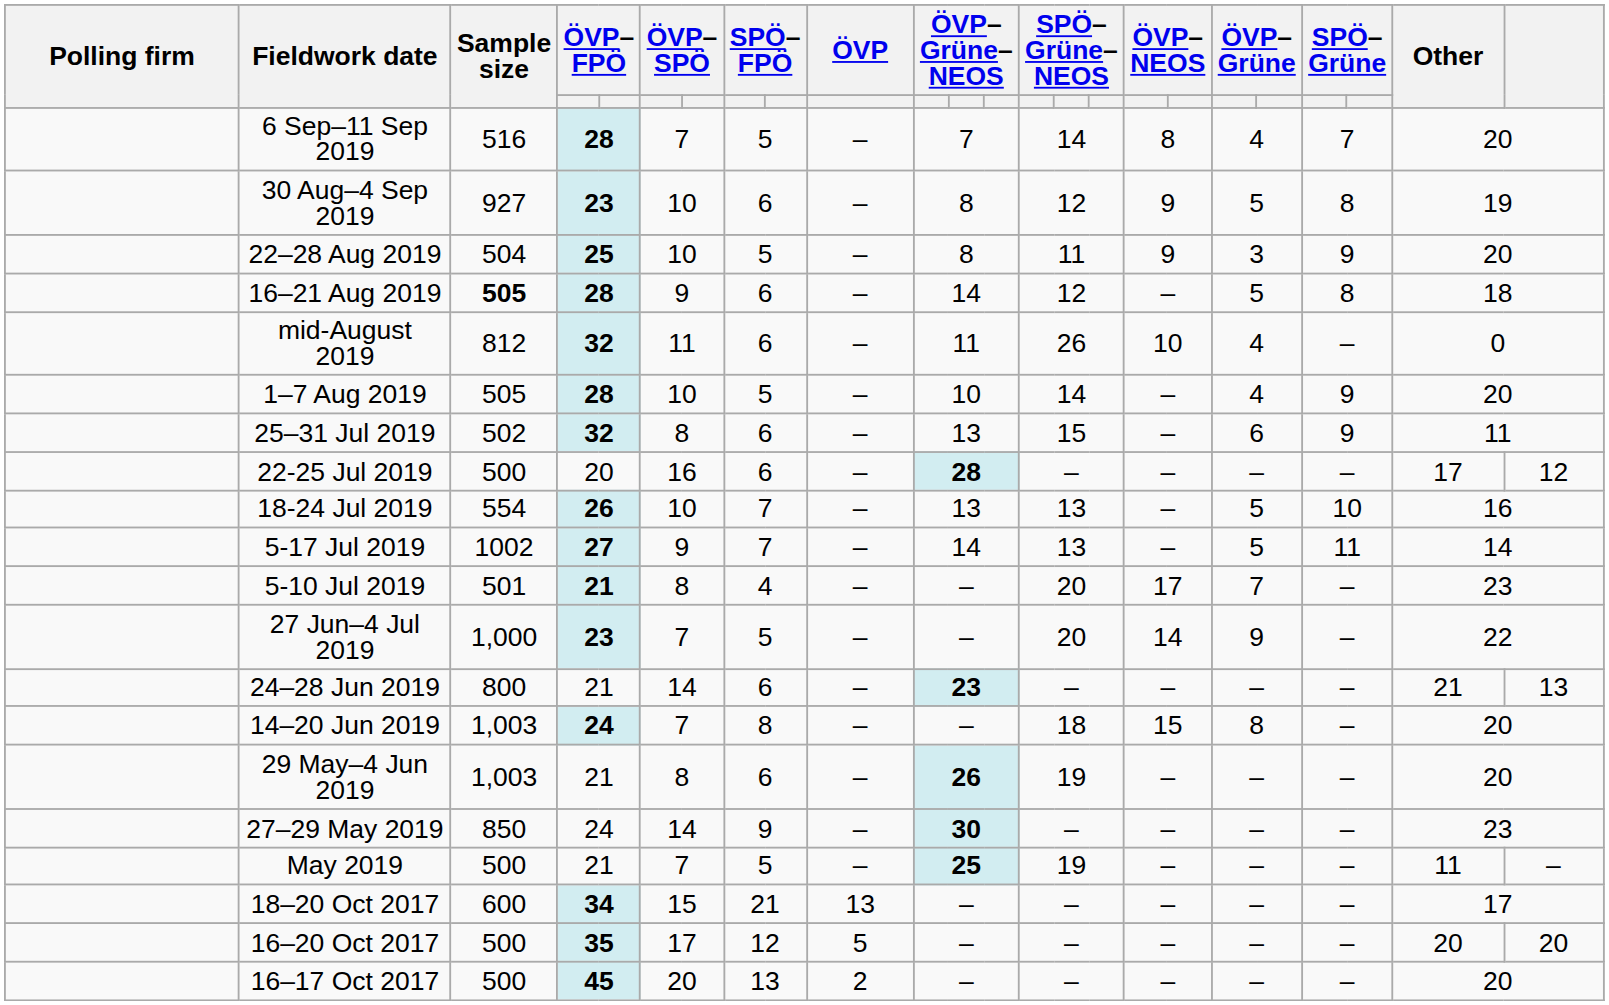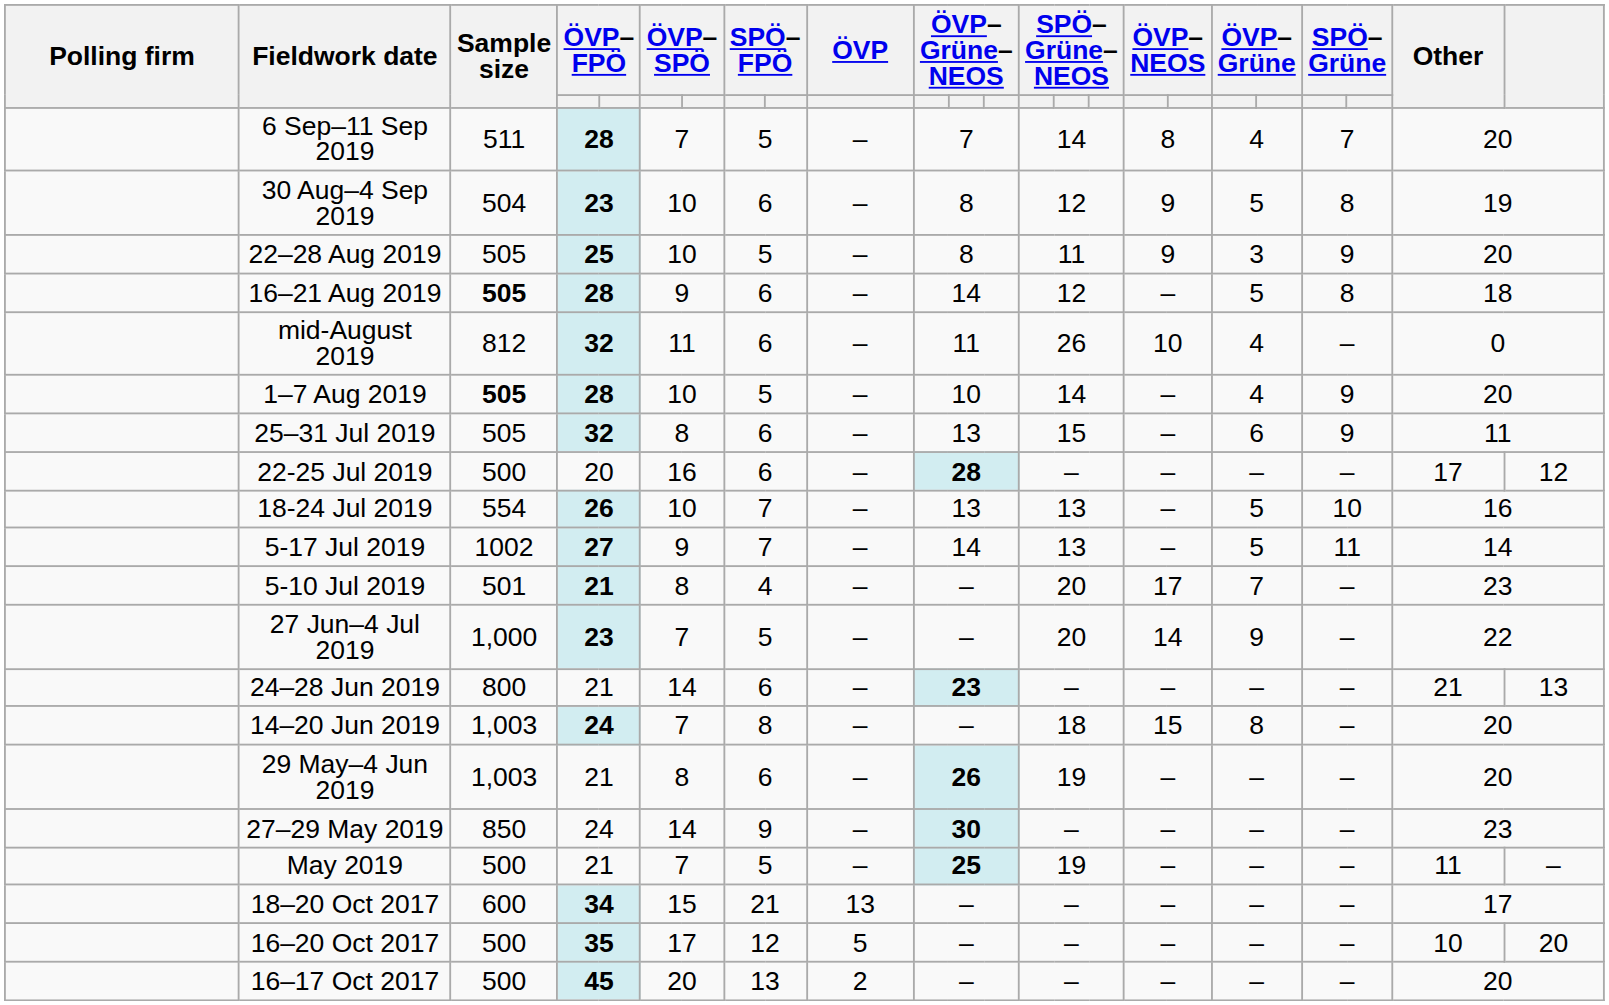6 Sep–11 Sep 2019 | Sample size: 516 -> 511
30 Aug–4 Sep 2019 | Sample size: 927 -> 504
22–28 Aug 2019 | Sample size: 504 -> 505
1–7 Aug 2019 | Sample size: normal -> bold
25–31 Jul 2019 | Sample size: 502 -> 505
16–20 Oct 2017 | Other: 20 -> 10
